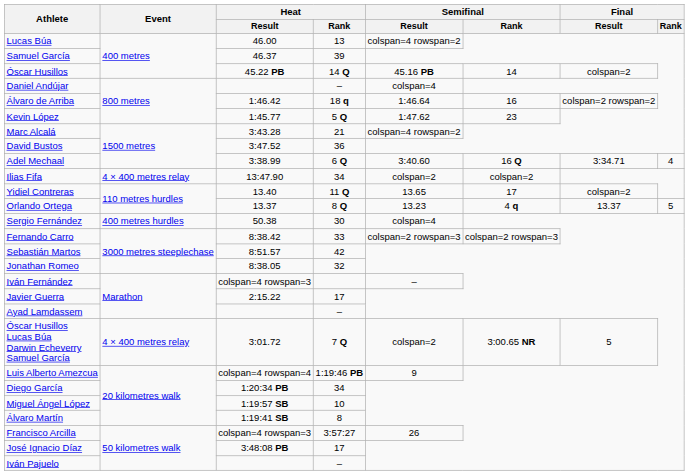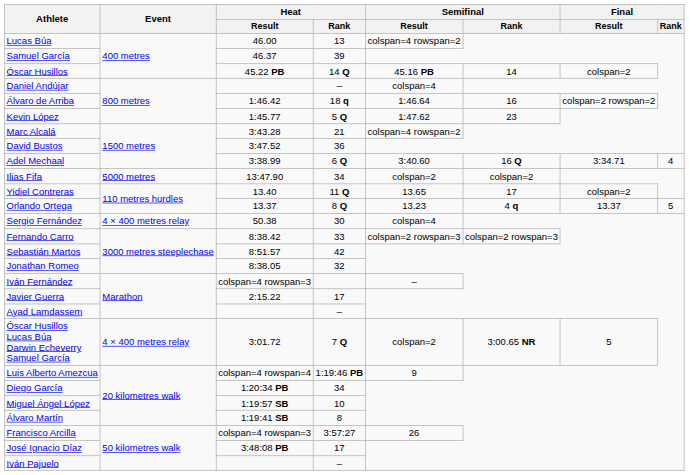Ilias Fifa | Event: 4 × 400 metres relay -> 5000 metres
Sergio Fernández | Event: 400 metres hurdles -> 4 × 400 metres relay
